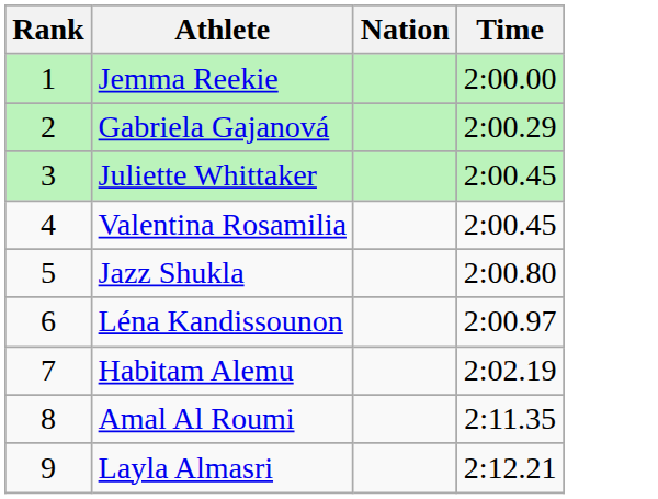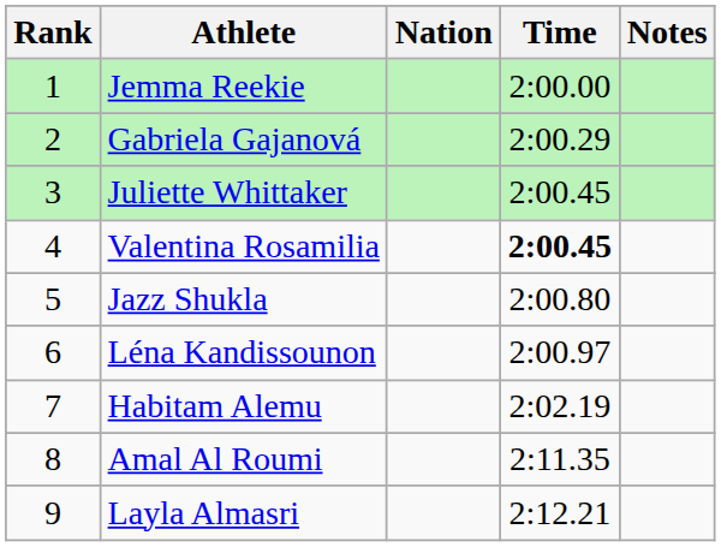+ column: Notes
Valentina Rosamilia | Time: normal -> bold
